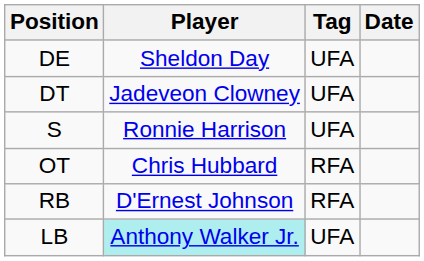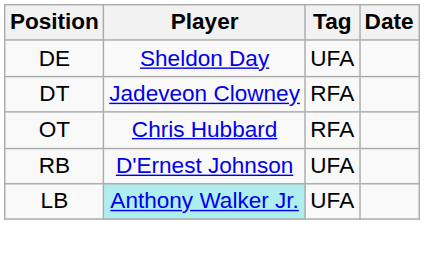DT | Tag: UFA -> RFA
- row: S | Ronnie Harrison | UFA
RB | Tag: RFA -> UFA
